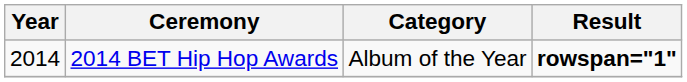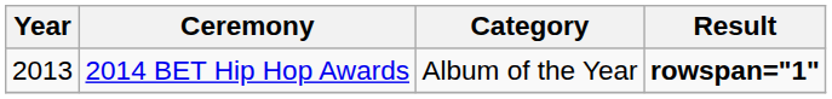2014 BET Hip Hop Awards | Year: 2014 -> 2013
